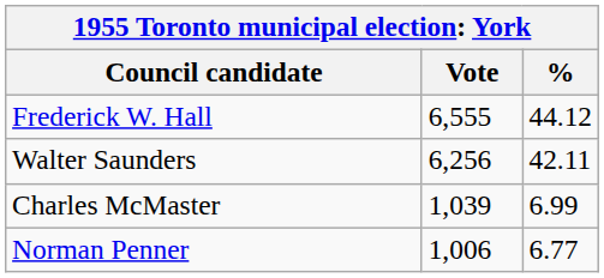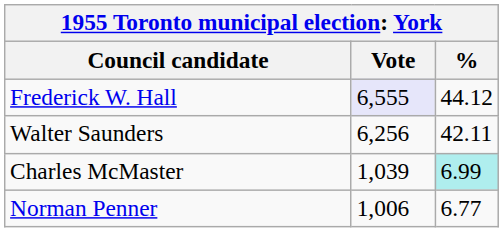Frederick W. Hall | Vote: no background -> lavender background
Charles McMaster | %: no background -> paleturquoise background
